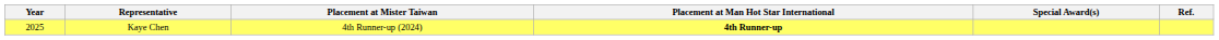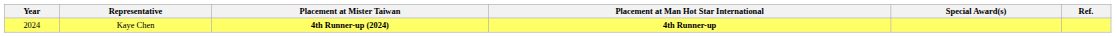Kaye Chen | Year: 2025 -> 2024
Kaye Chen | Placement at Mister Taiwan: normal -> bold
